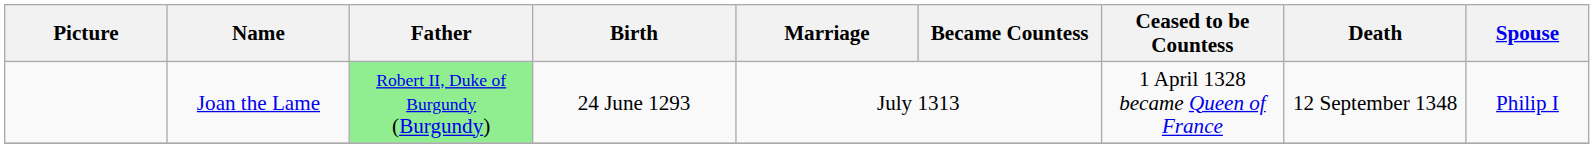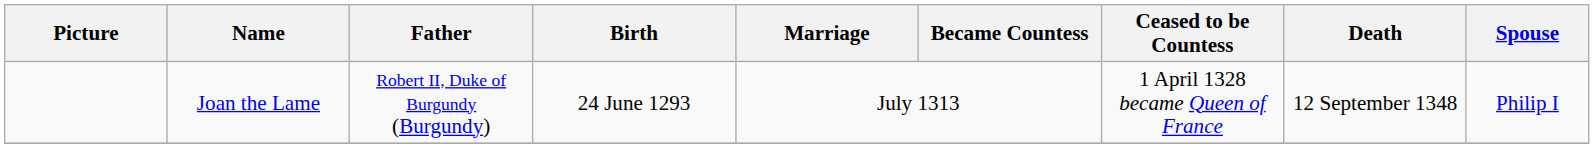Joan the Lame | Father: lightgreen background -> no background
